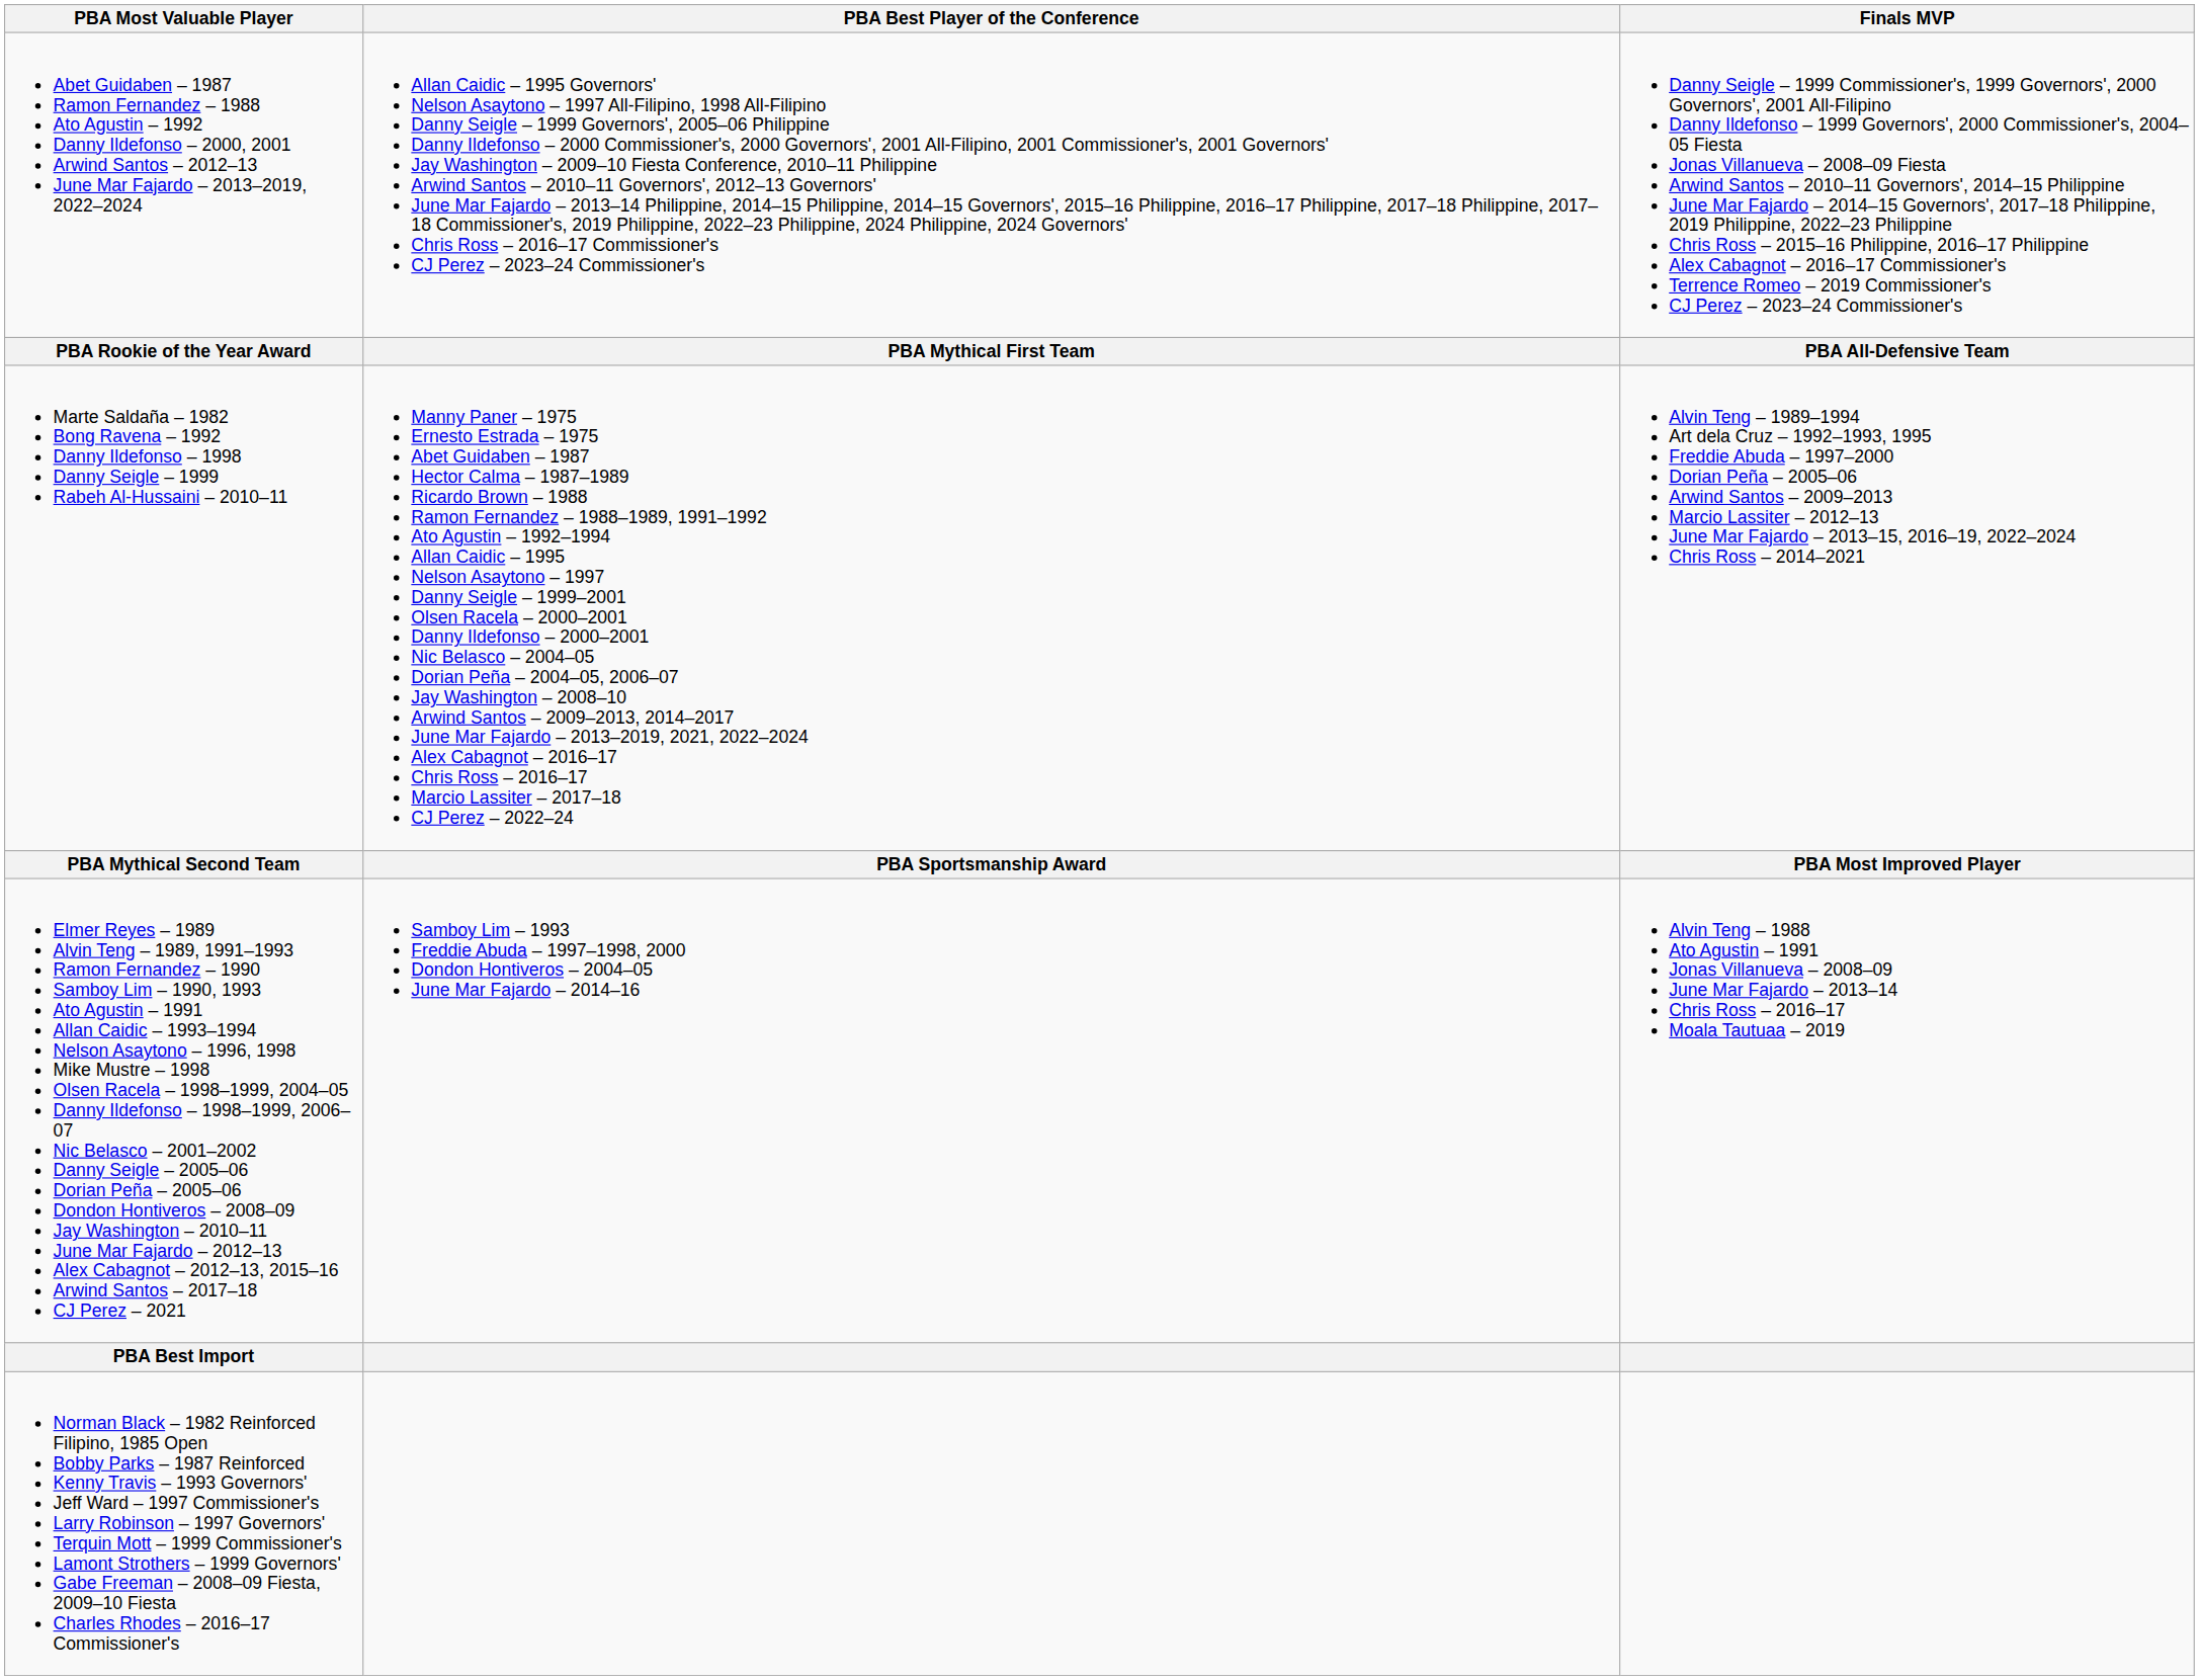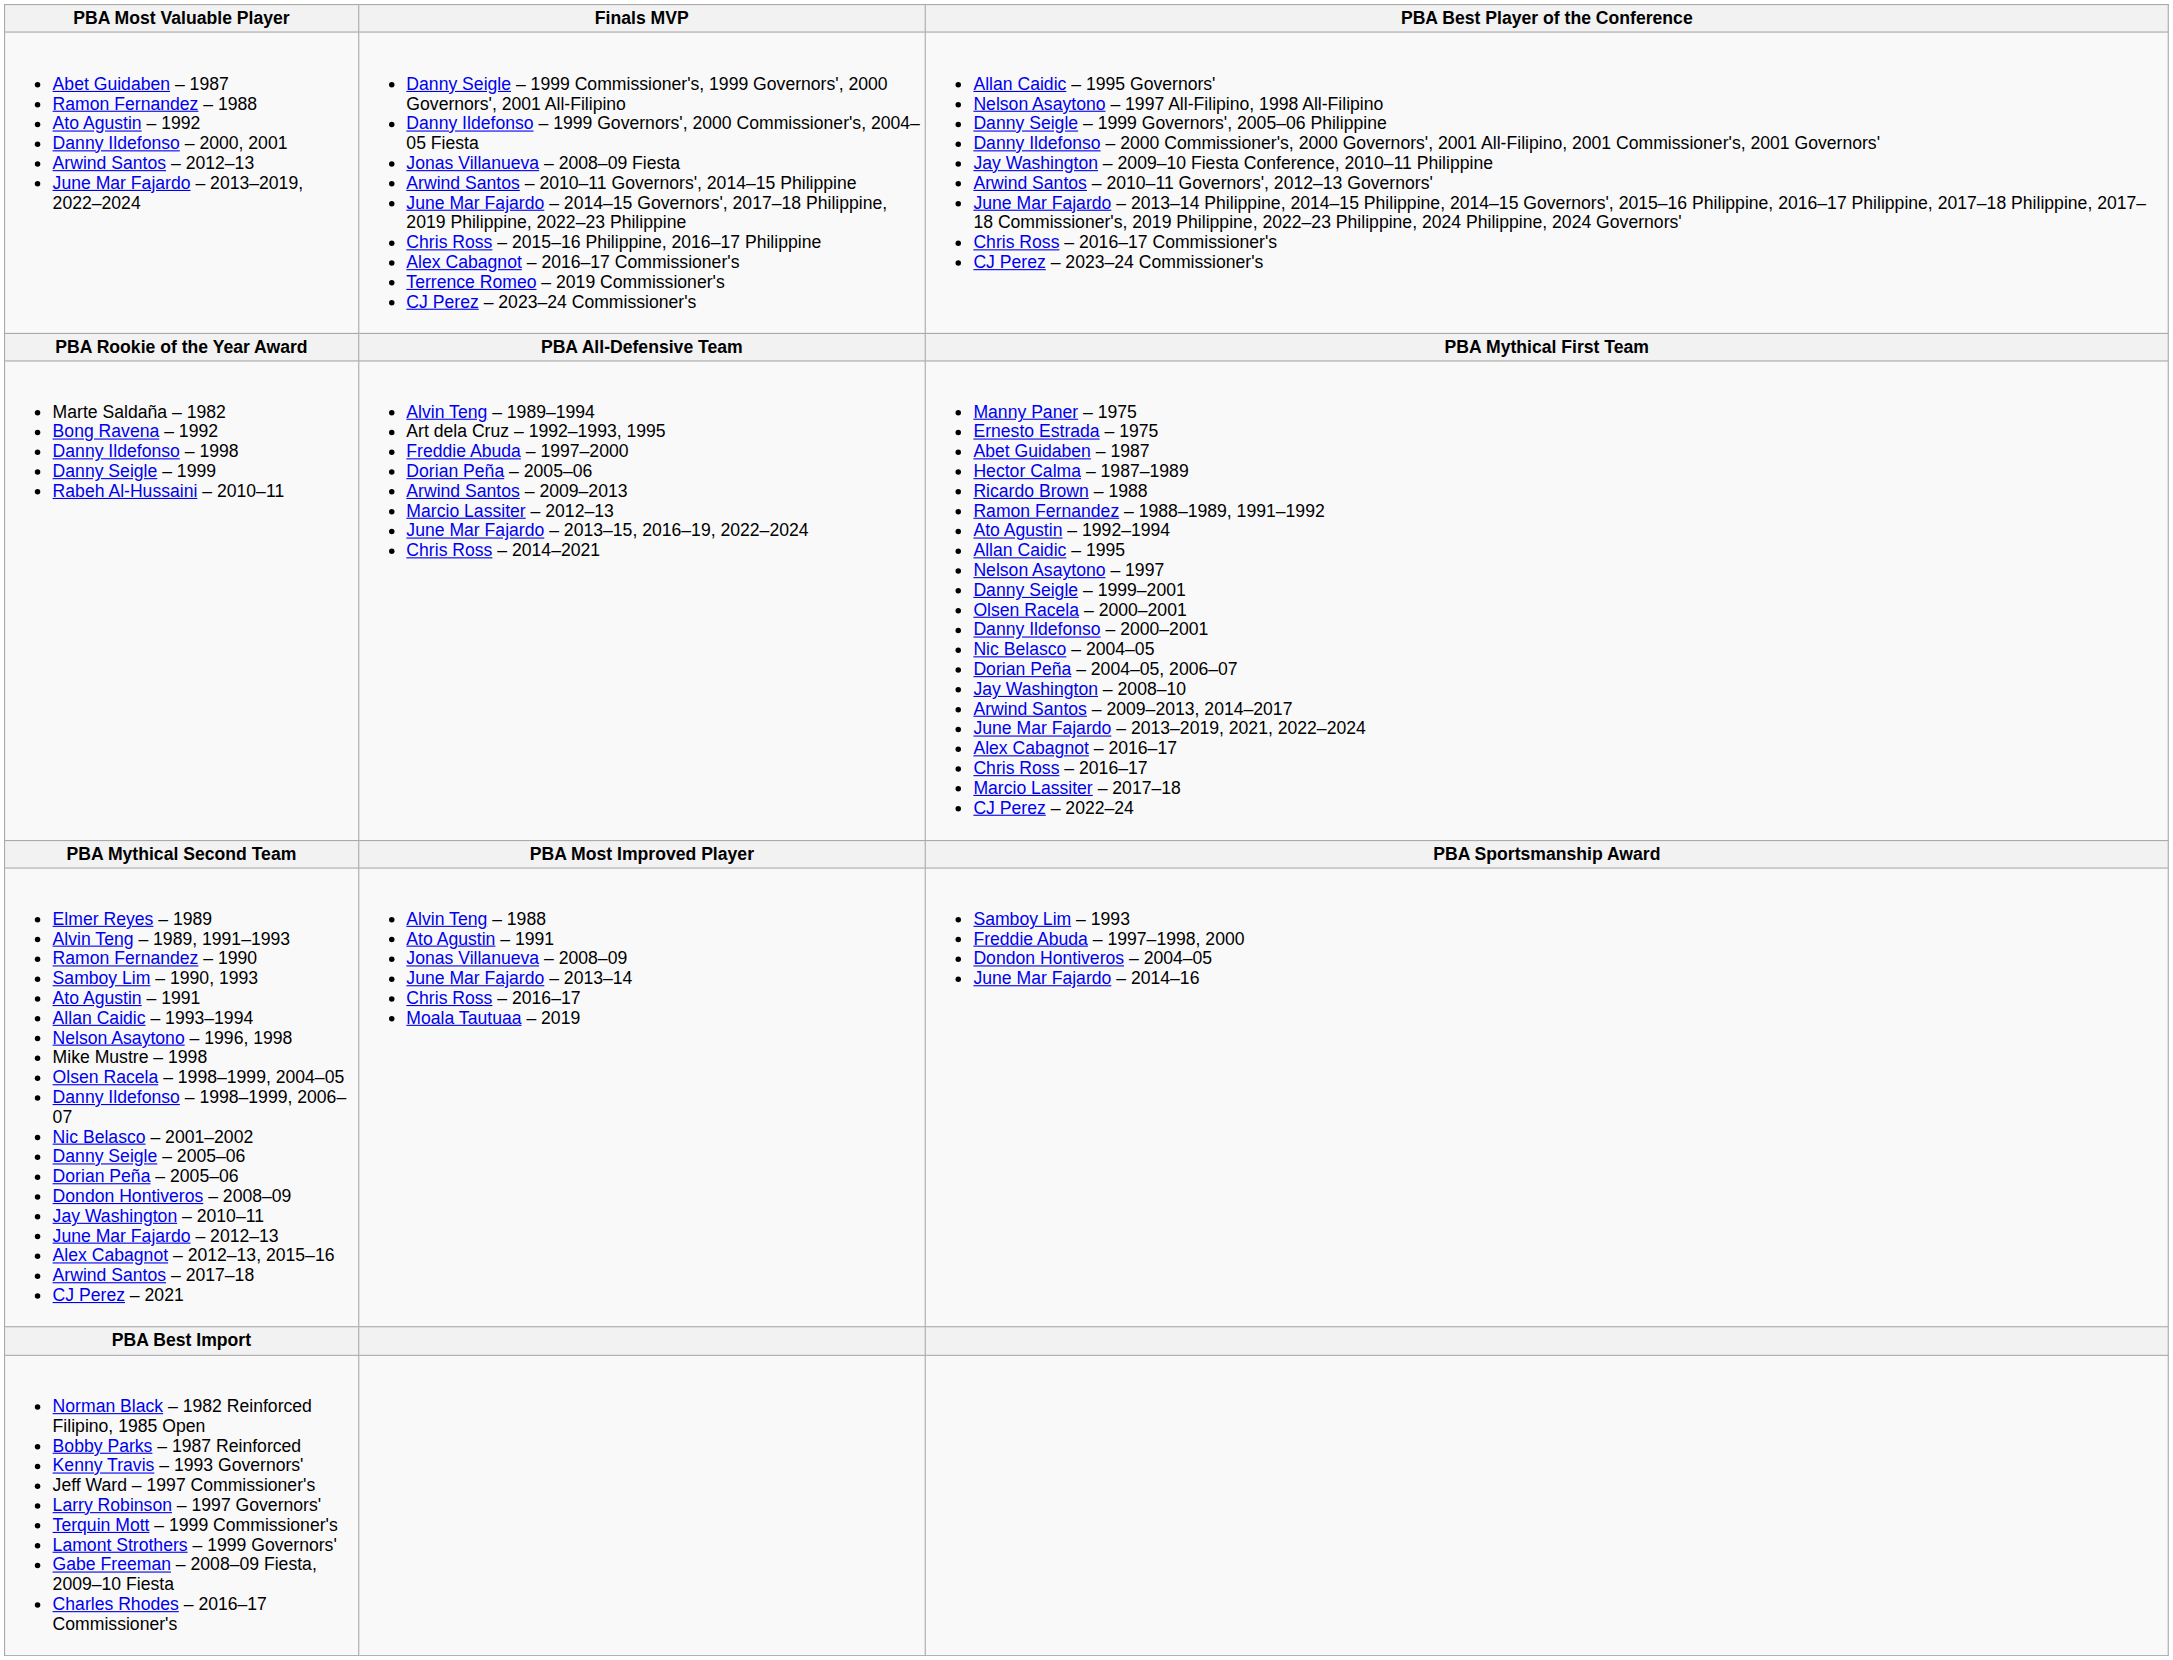columns swapped: Finals MVP <-> PBA Best Player of the Conference
